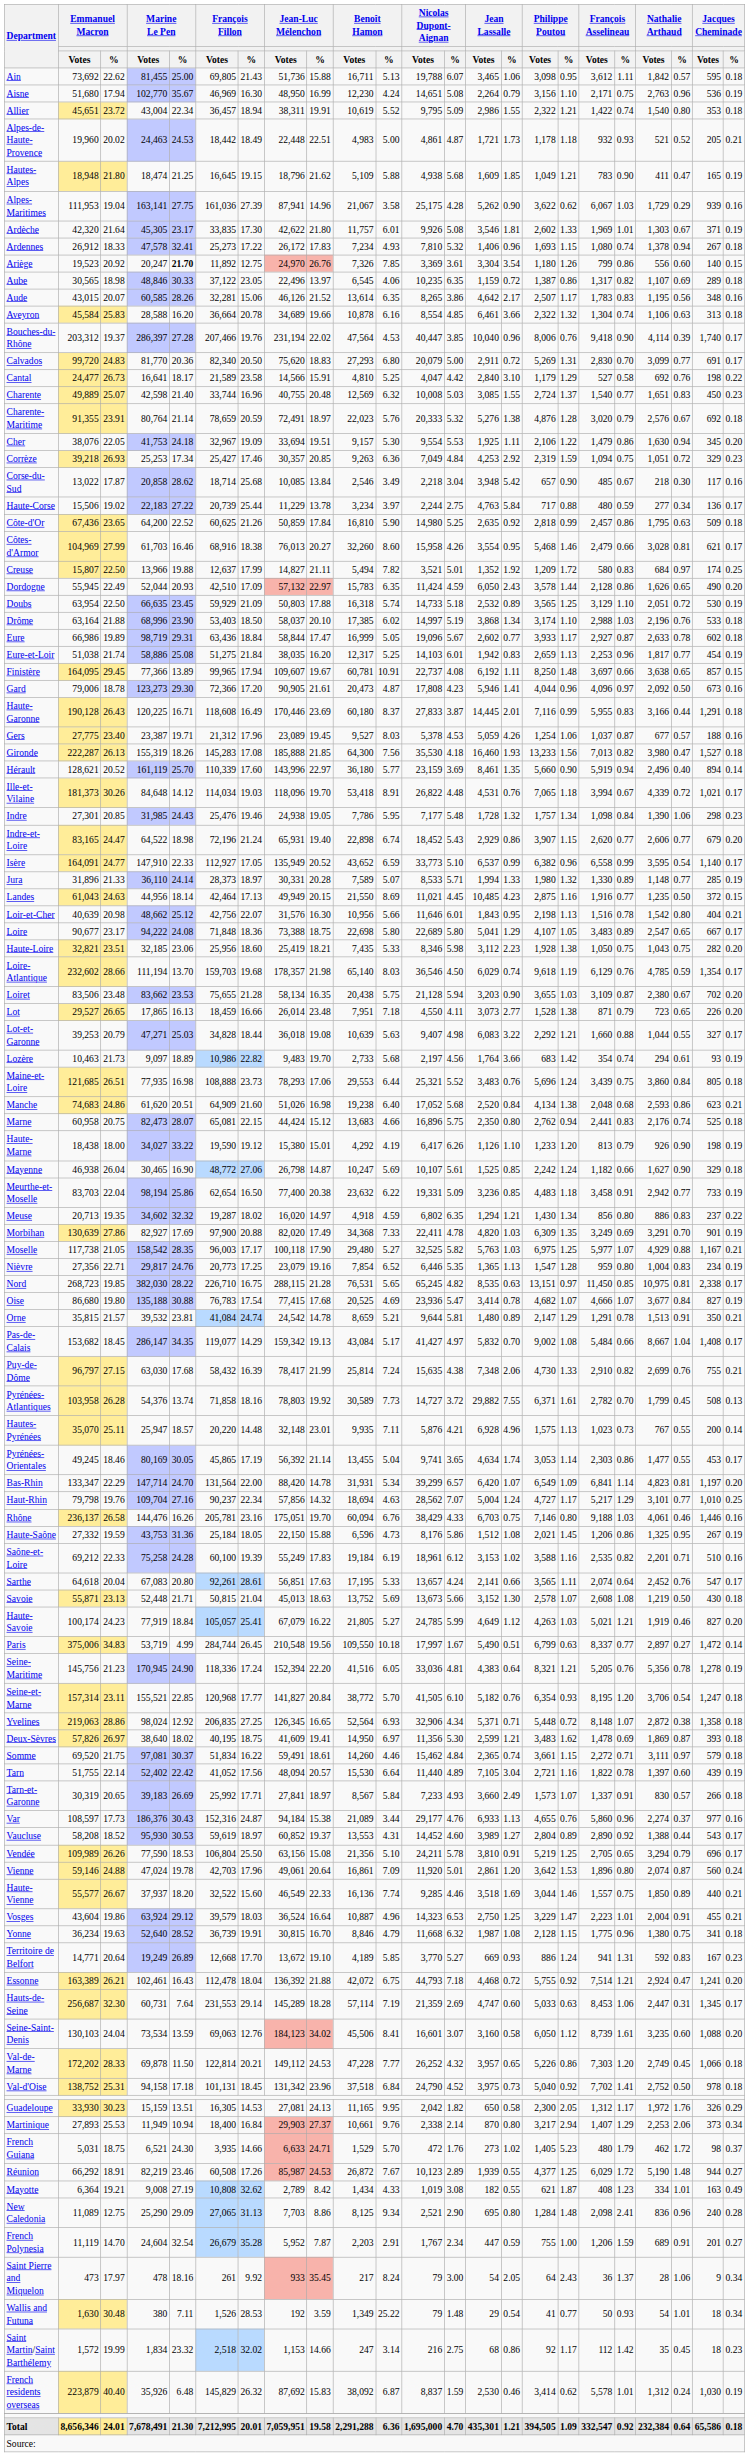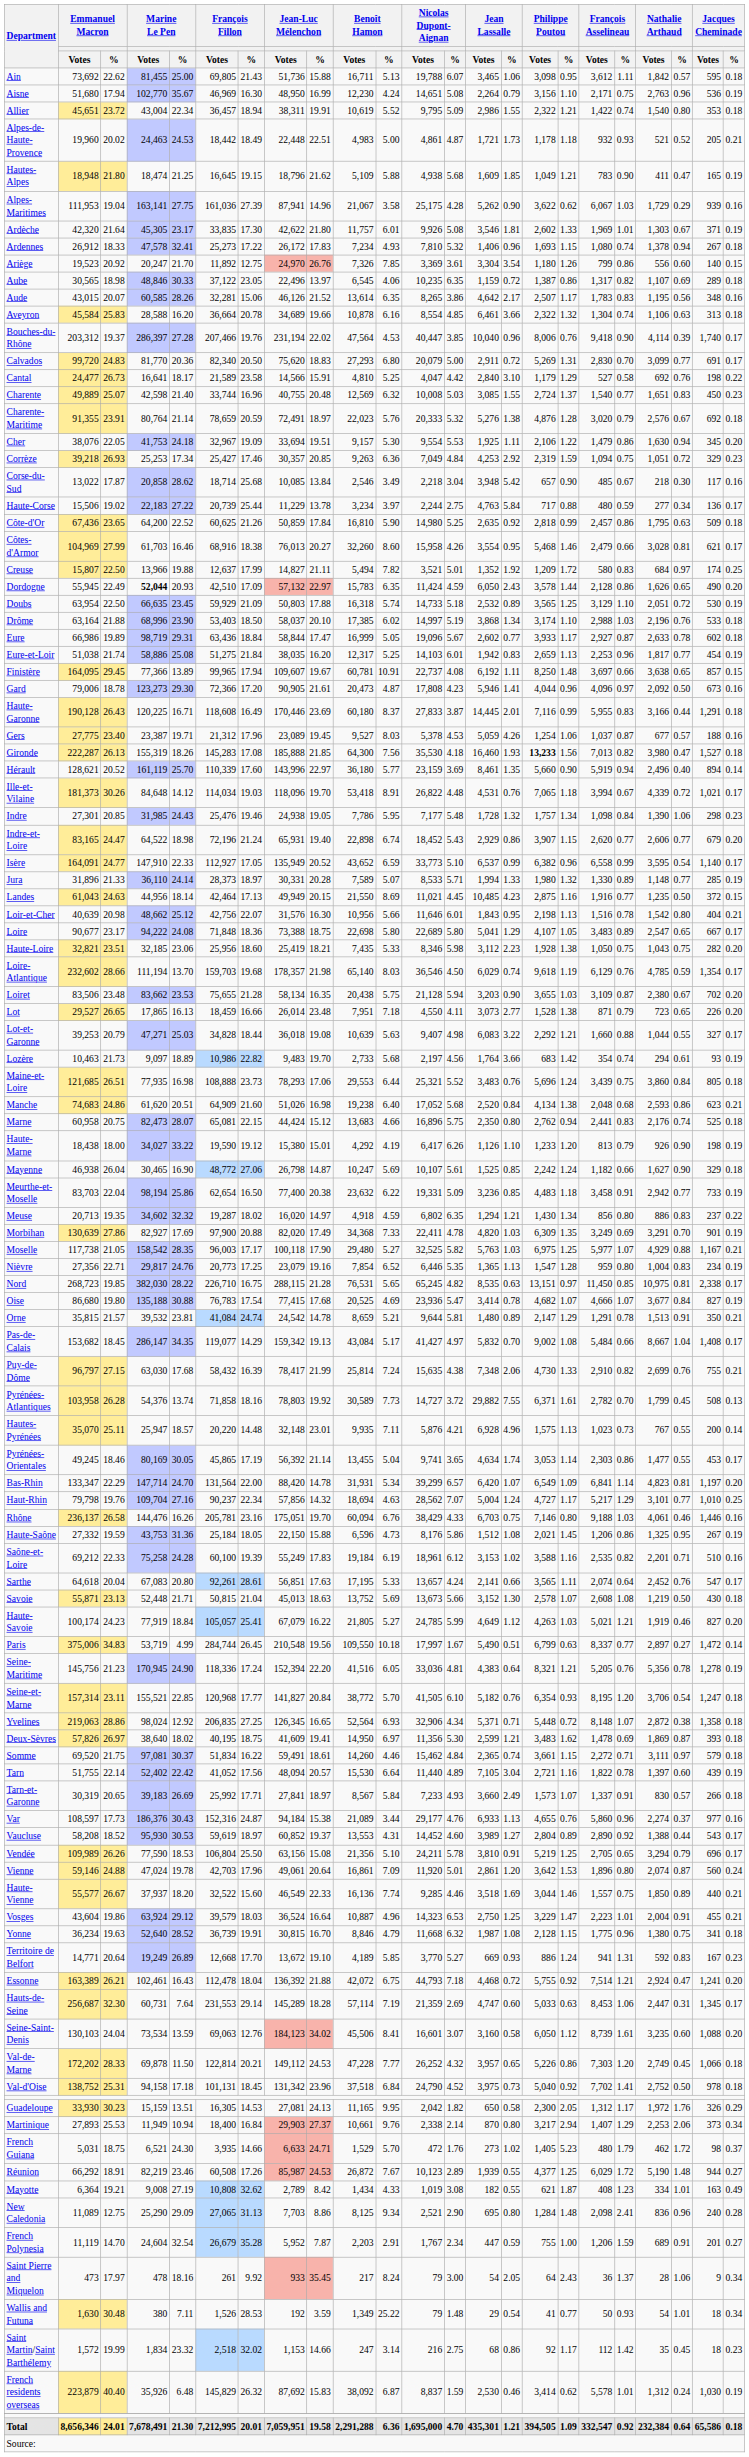Ariège | Marine Le Pen / %: bold -> normal
Dordogne | Marine Le Pen / Votes: normal -> bold
Gironde | Philippe Poutou / Votes: normal -> bold
